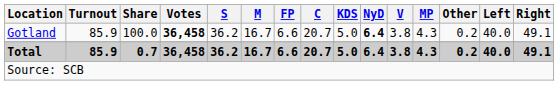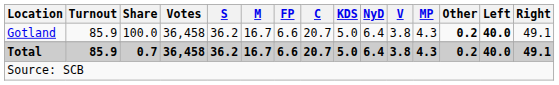Gotland | Votes: bold -> normal
Gotland | NyD: bold -> normal
Gotland | Other: normal -> bold
Gotland | Left: normal -> bold
